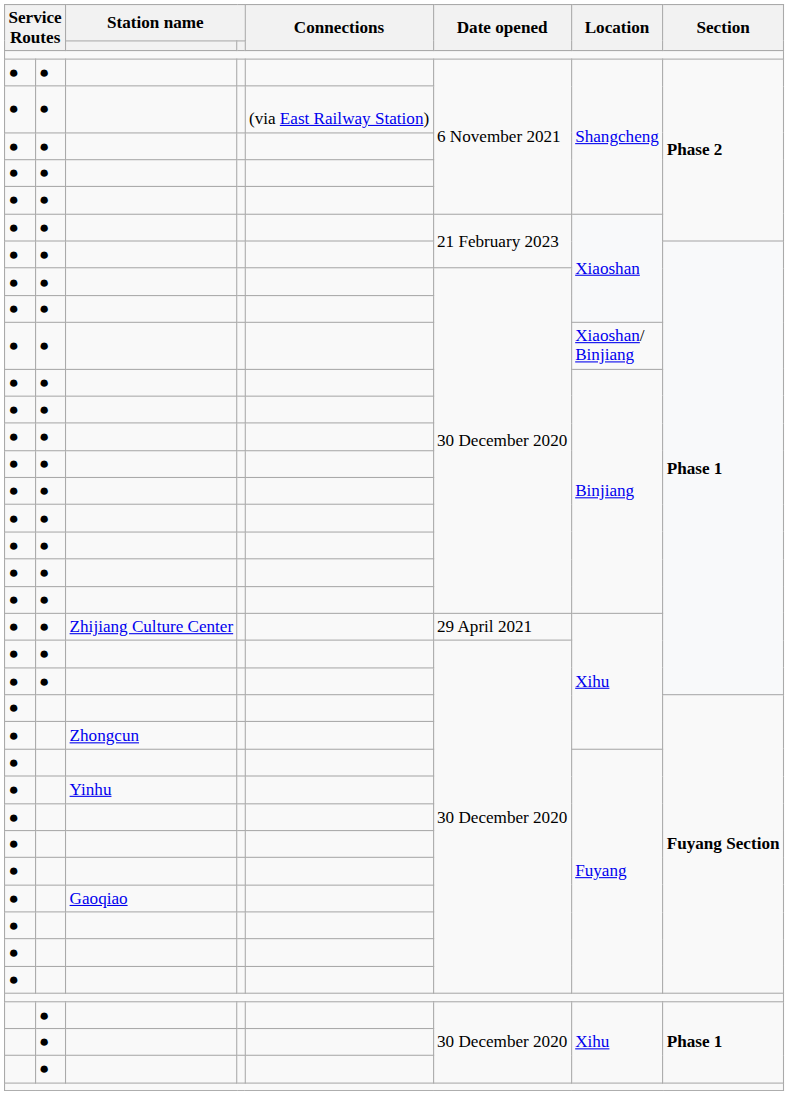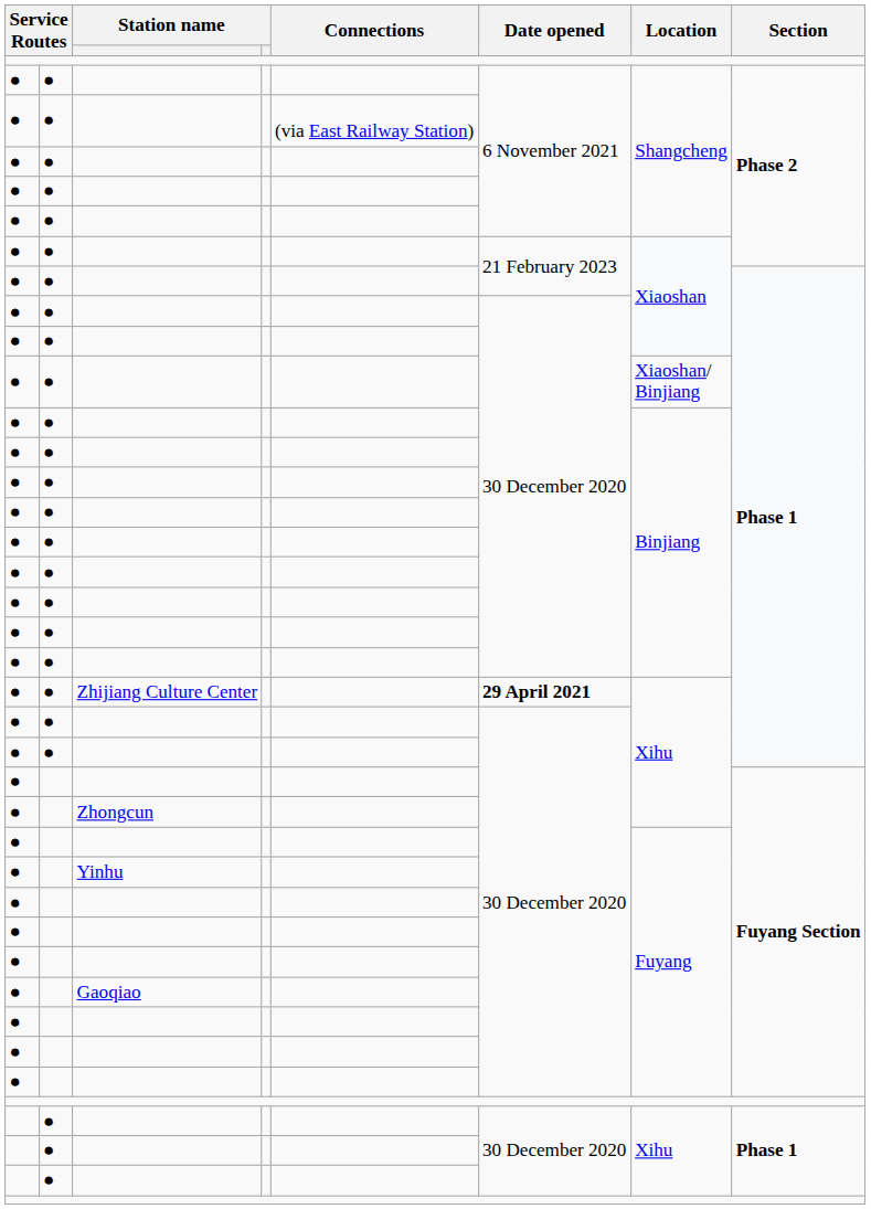Zhijiang Culture Center | Date opened: normal -> bold
